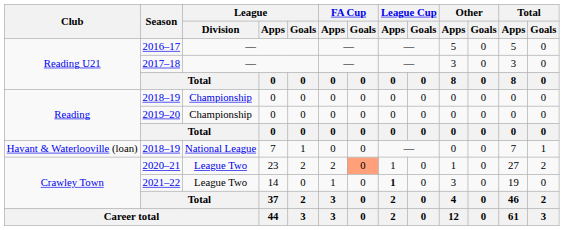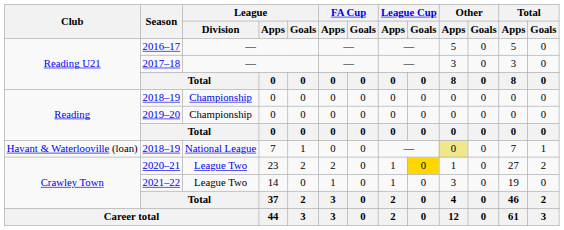2018–19 / 7 | Other / Apps: no background -> khaki background
2020–21 | FA Cup / Goals: lightsalmon background -> no background
2020–21 | League Cup / Goals: no background -> gold background
2021–22 | League Cup / Apps: bold -> normal
